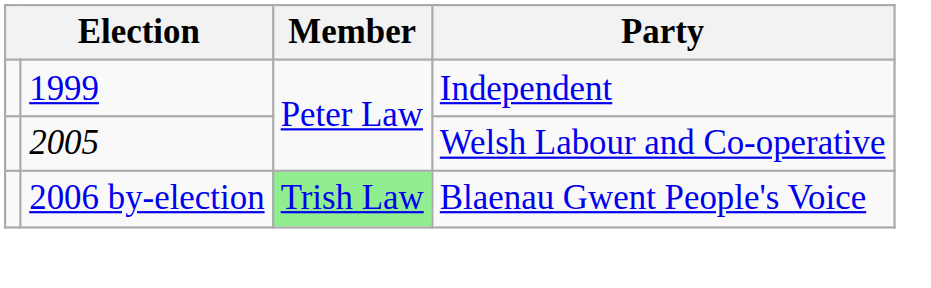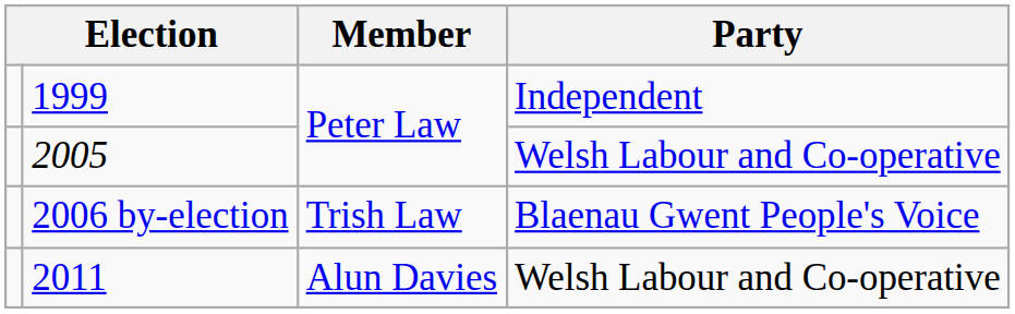2006 by-election | Member: lightgreen background -> no background
+ row: 2011 | Alun Davies | Welsh Labour and Co-operative
